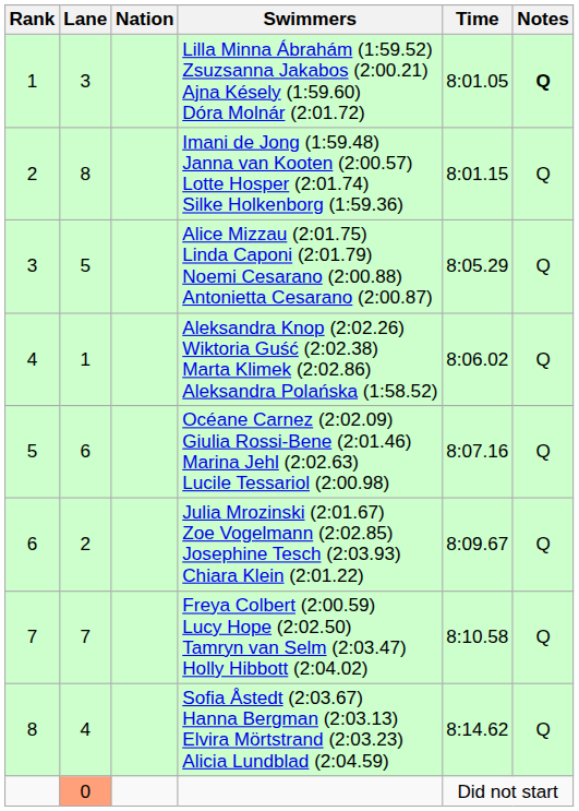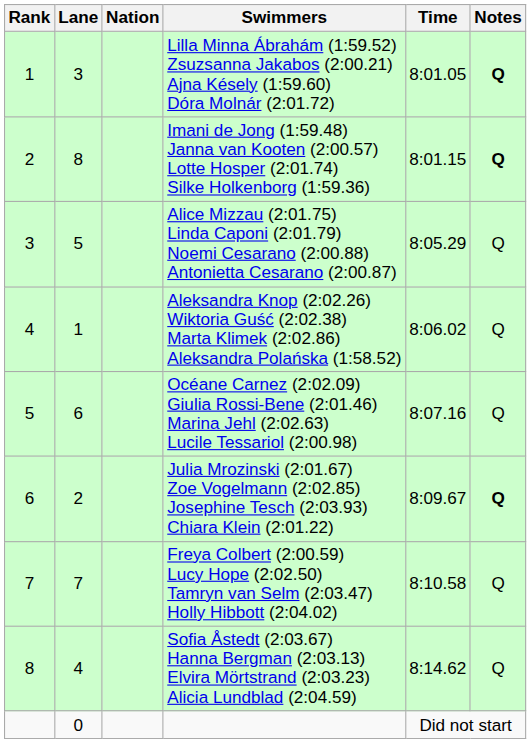row 3 | Notes: normal -> bold
row 7 | Notes: normal -> bold
row 10 | Lane: lightsalmon background -> no background
